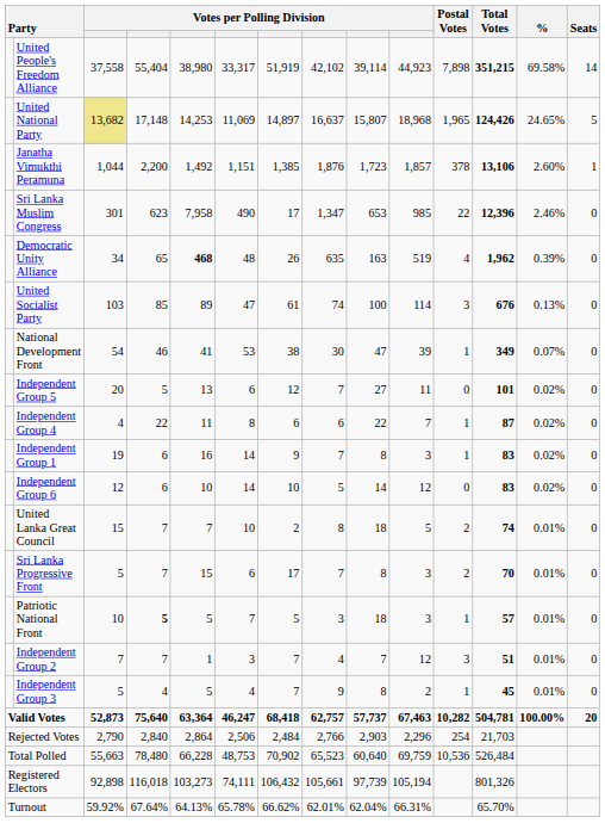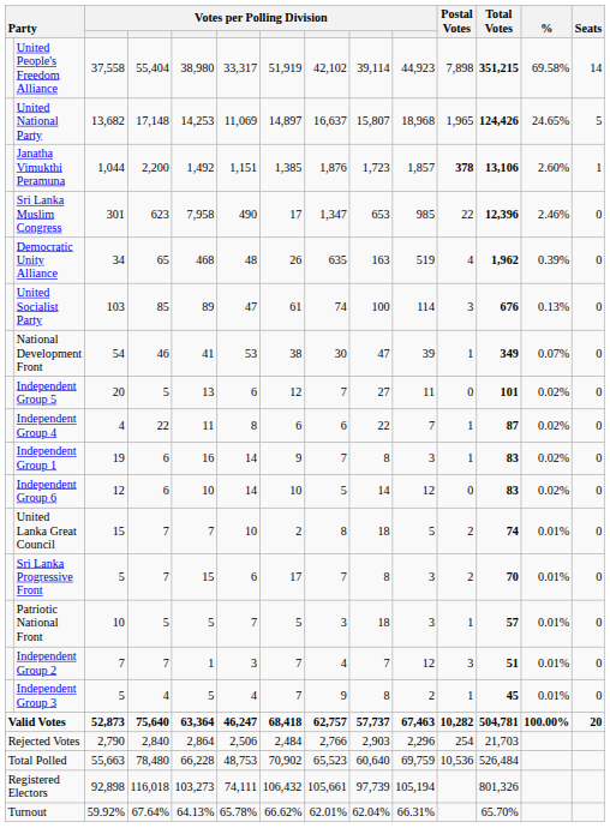United National Party | column 3: khaki background -> no background
Janatha Vimukthi Peramuna | Postal Votes: normal -> bold
Democratic Unity Alliance | column 5: bold -> normal
Patriotic National Front | column 4: bold -> normal
